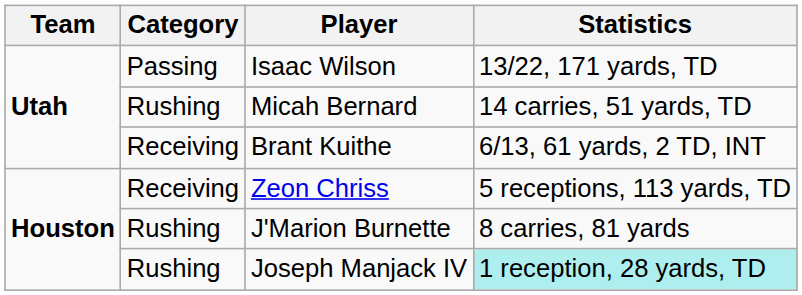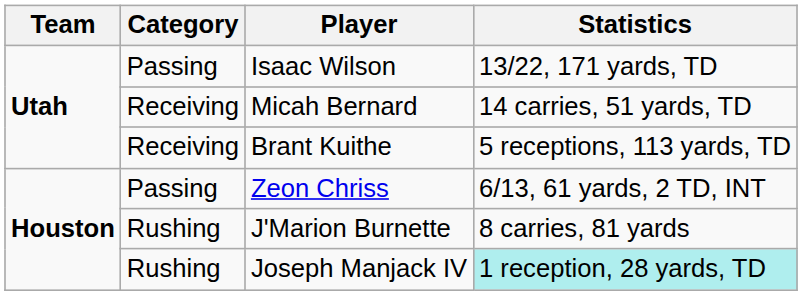Micah Bernard | Category: Rushing -> Receiving
Brant Kuithe | Statistics: 6/13, 61 yards, 2 TD, INT -> 5 receptions, 113 yards, TD
Zeon Chriss | Category: Receiving -> Passing
Zeon Chriss | Statistics: 5 receptions, 113 yards, TD -> 6/13, 61 yards, 2 TD, INT
